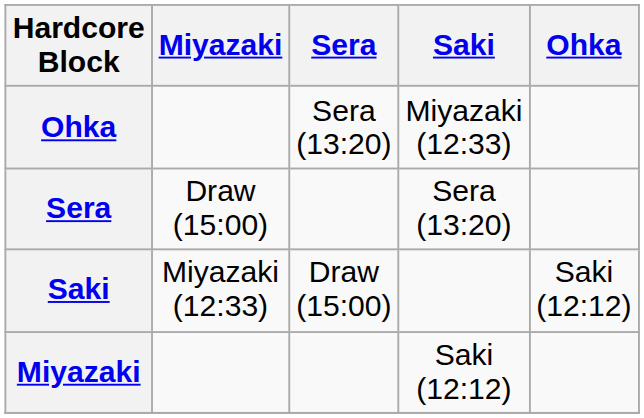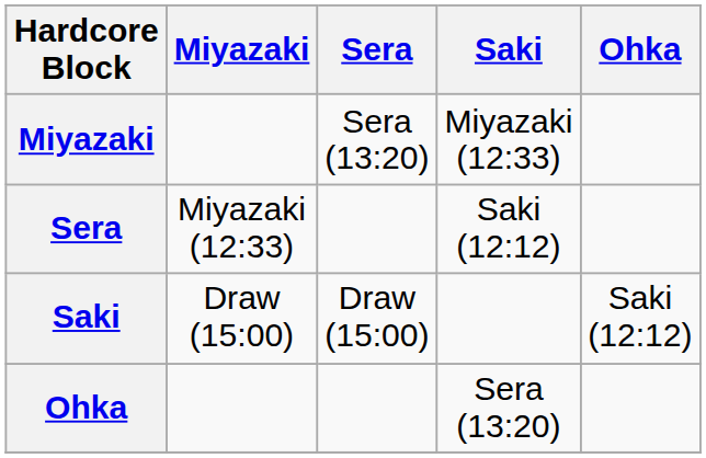row 2 | Hardcore Block: Ohka -> Miyazaki
row 3 | Miyazaki: Draw (15:00) -> Miyazaki (12:33)
row 3 | Saki: Sera (13:20) -> Saki (12:12)
row 4 | Miyazaki: Miyazaki (12:33) -> Draw (15:00)
row 5 | Hardcore Block: Miyazaki -> Ohka
row 5 | Saki: Saki (12:12) -> Sera (13:20)
